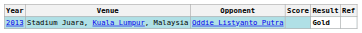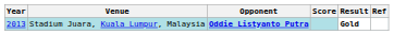Stadium Juara, Kuala Lumpur, Malaysia | Opponent: normal -> bold
